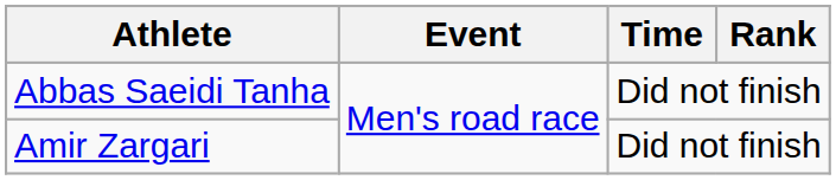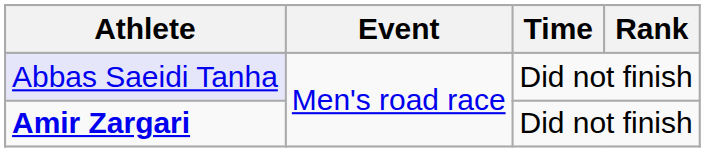Abbas Saeidi Tanha | Athlete: no background -> lavender background
Amir Zargari | Athlete: normal -> bold
